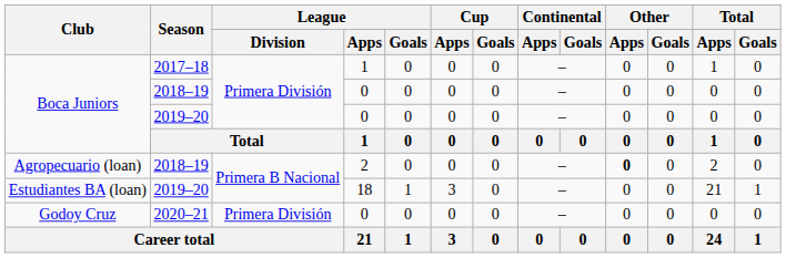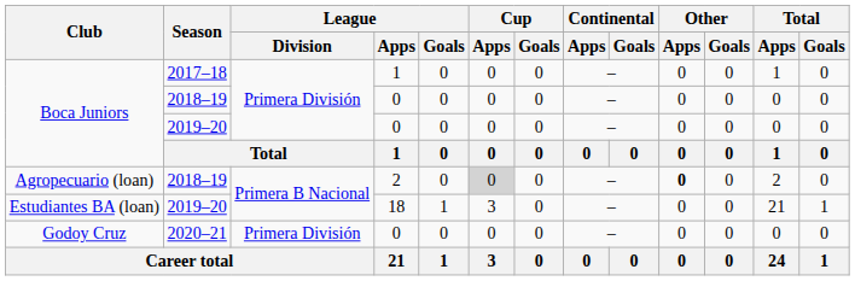Agropecuario (loan) | Cup / Apps: no background -> lightgrey background
